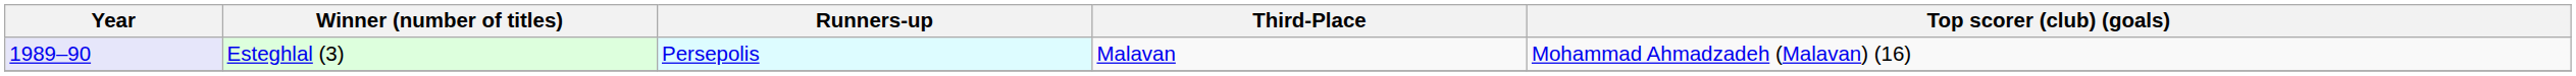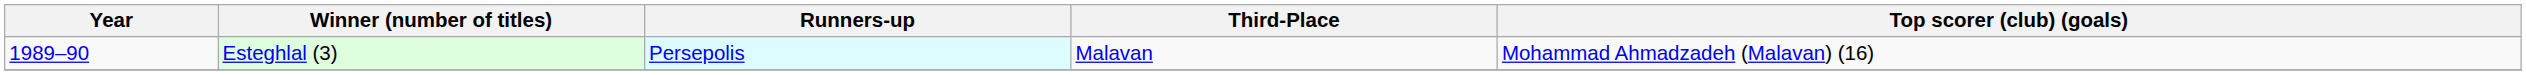Esteghlal (3) | Year: lavender background -> no background
